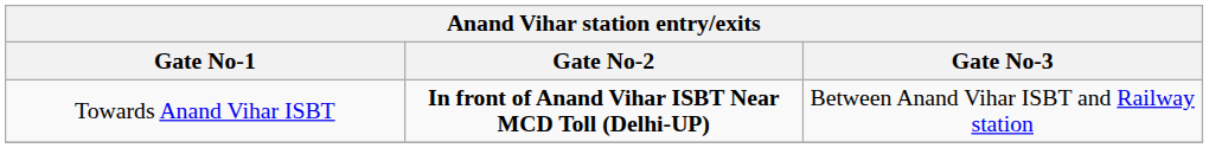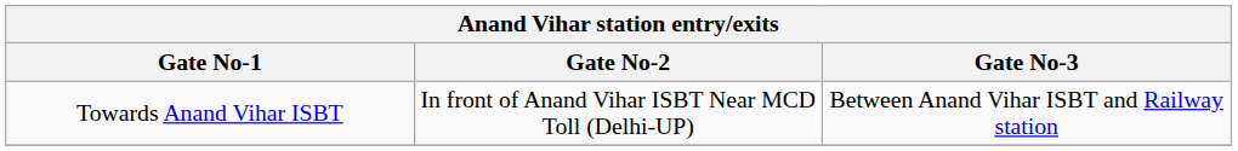Towards Anand Vihar ISBT | Gate No-2: bold -> normal
